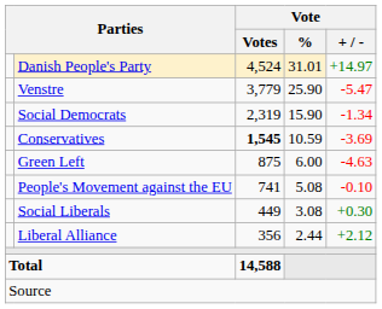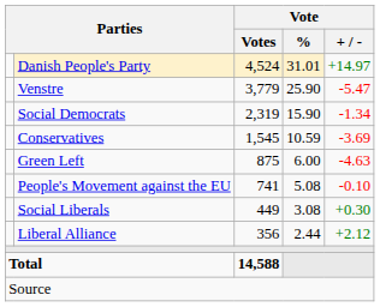Conservatives | Vote / Votes: bold -> normal
